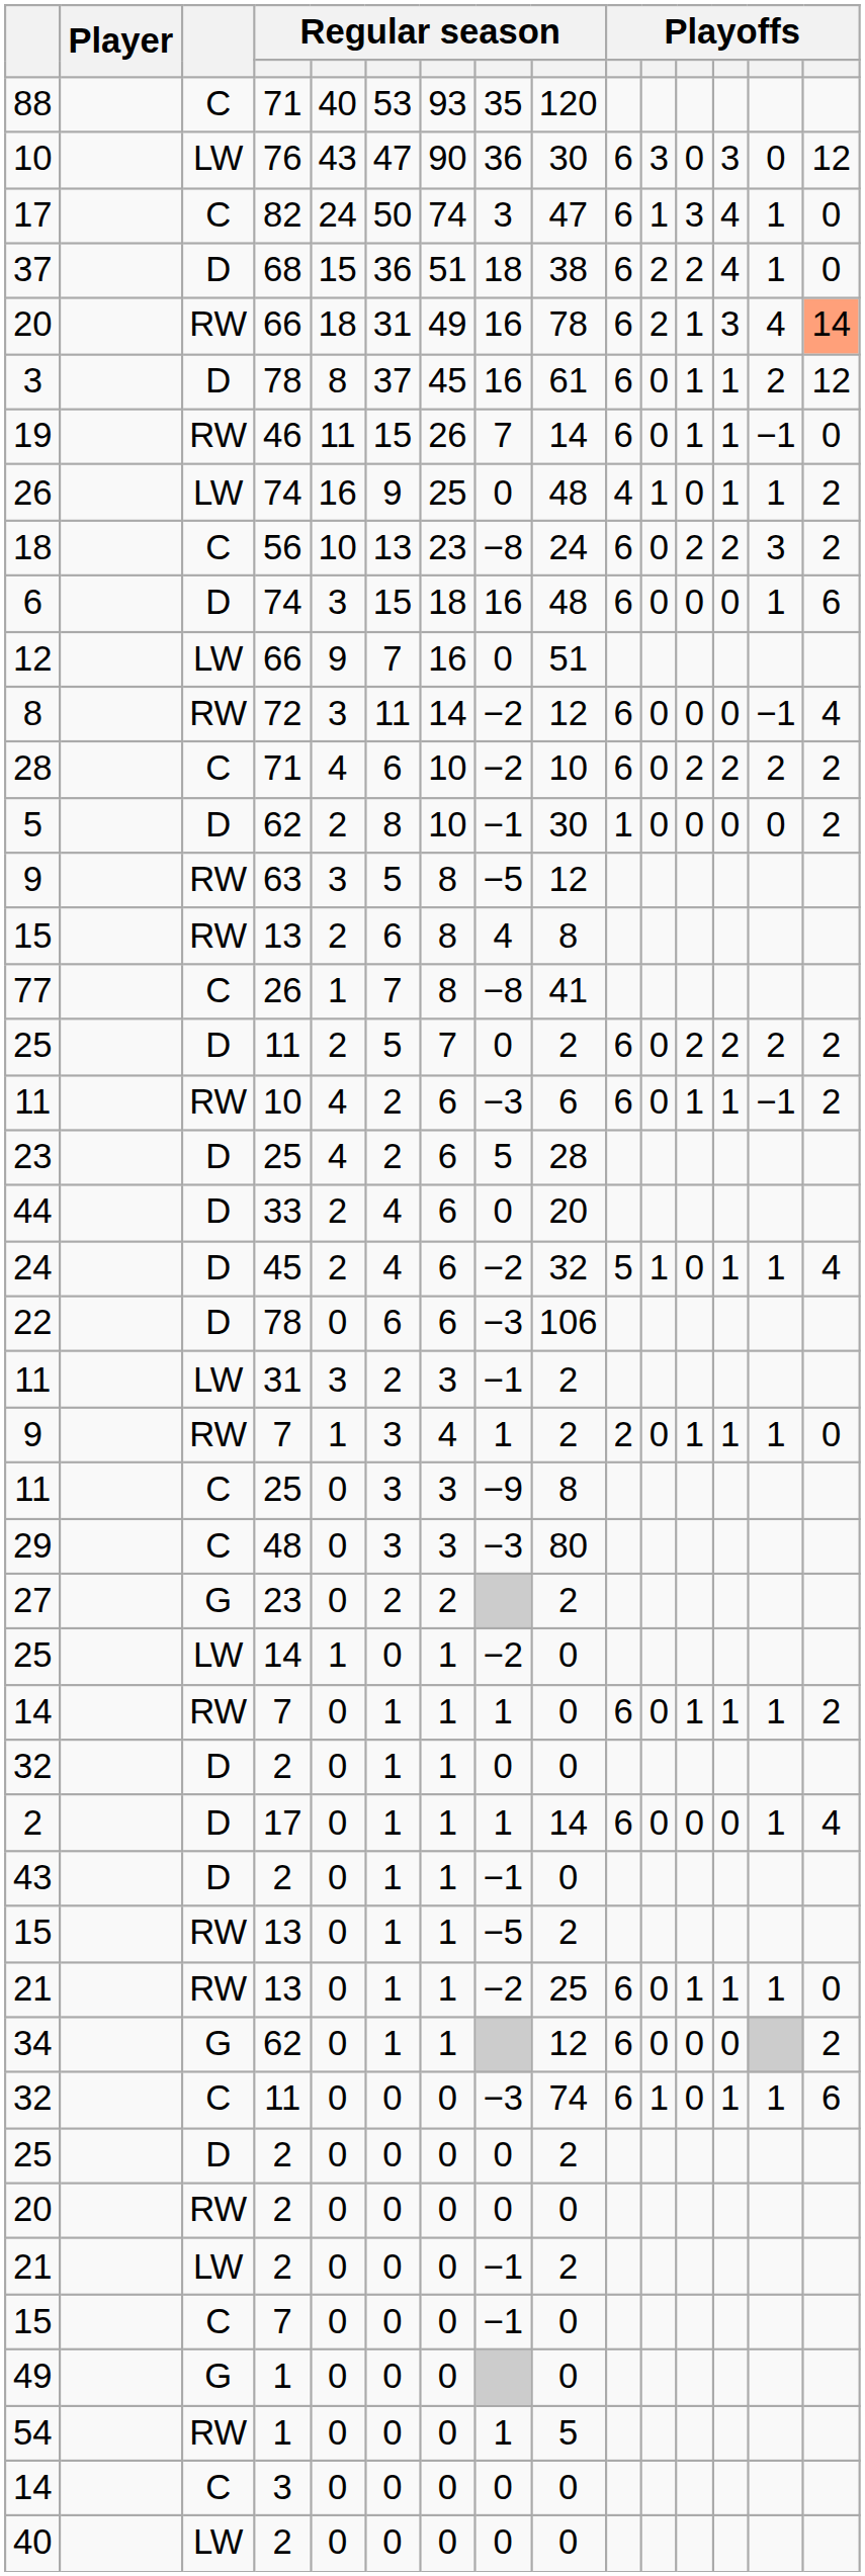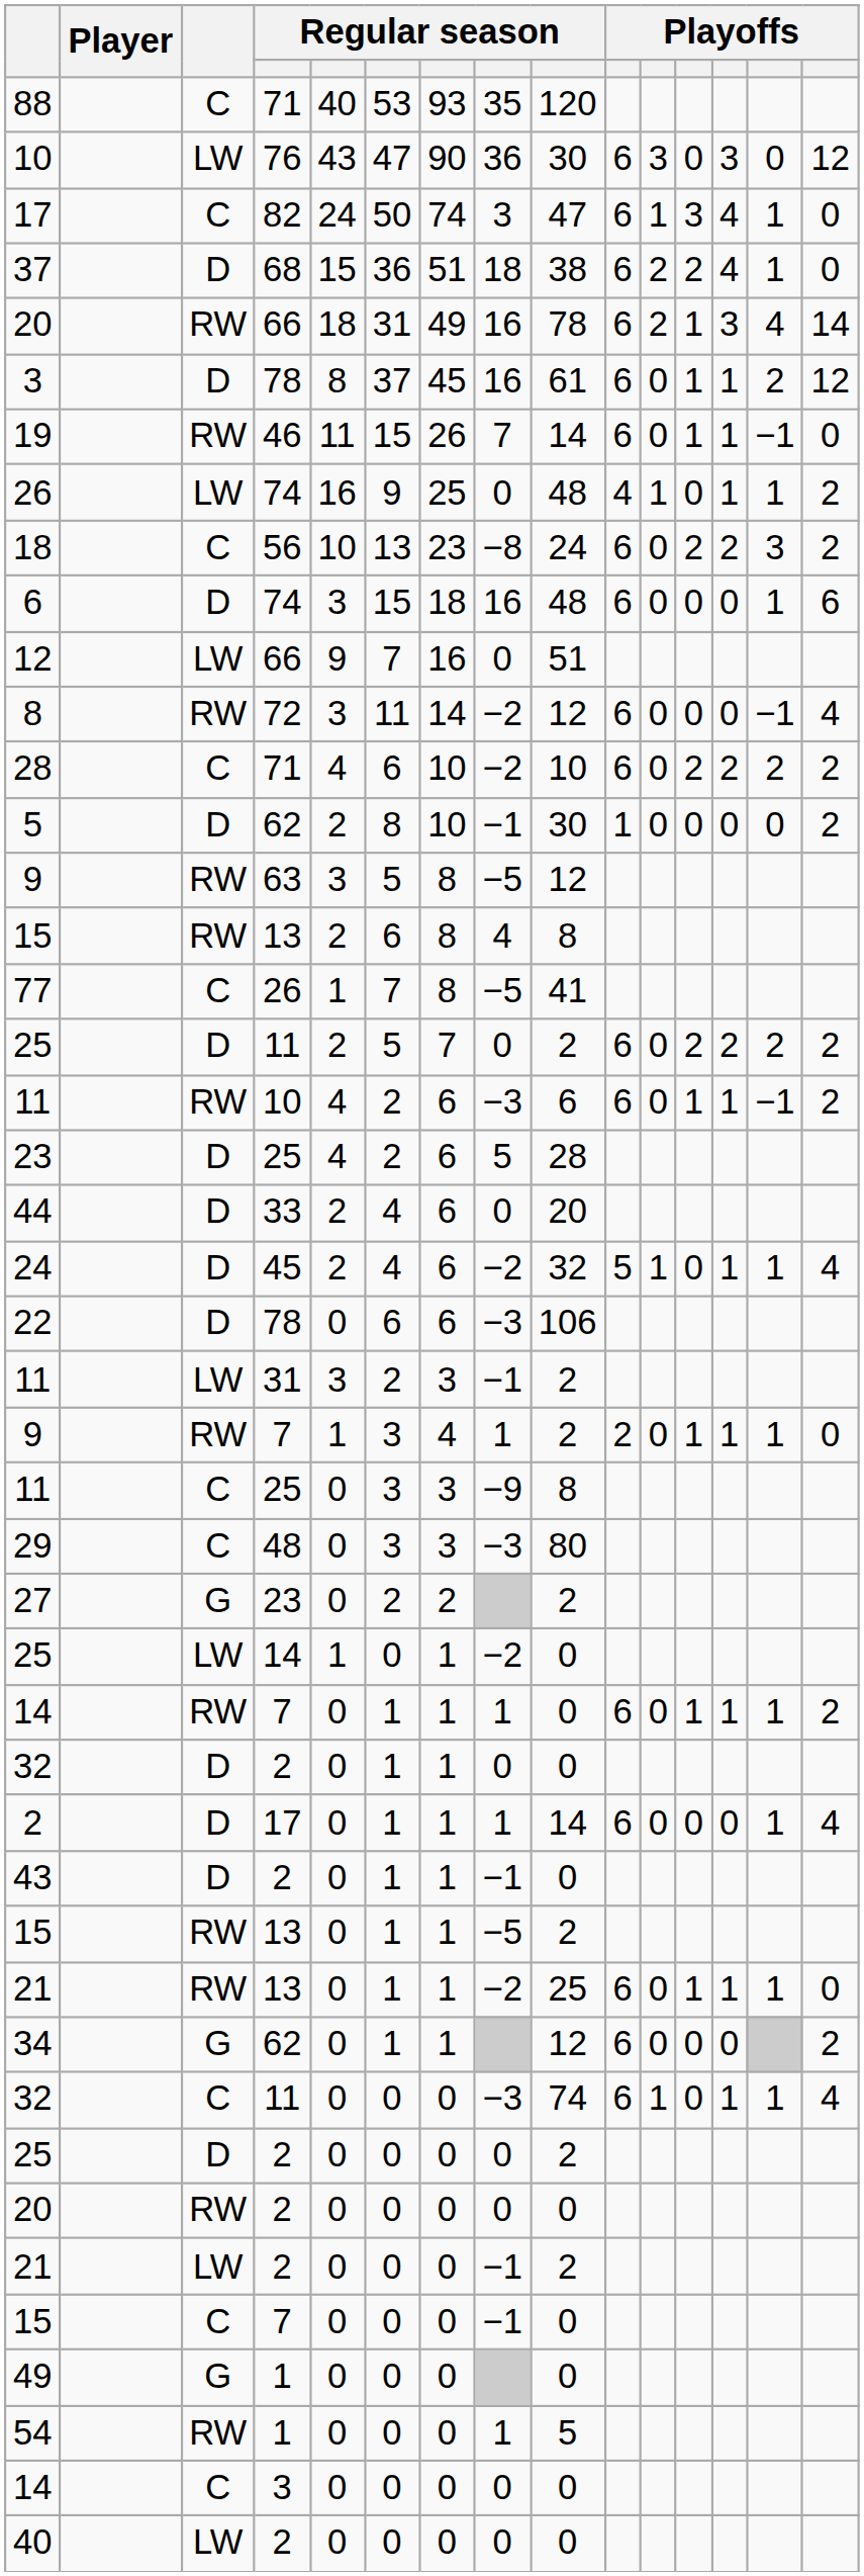20 / 66 | column 15: lightsalmon background -> no background
77 | column 8: −8 -> −5
32 / 11 | column 15: 6 -> 4
